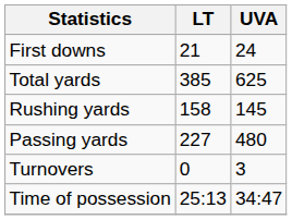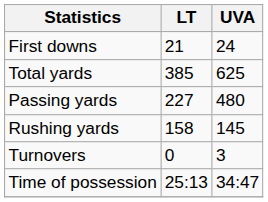rows swapped: Rushing yards <-> Passing yards
